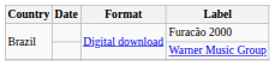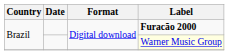Furacão 2000 | Label: normal -> bold
Warner Music Group | Label: no background -> lightyellow background
